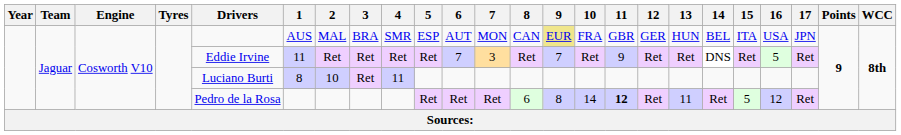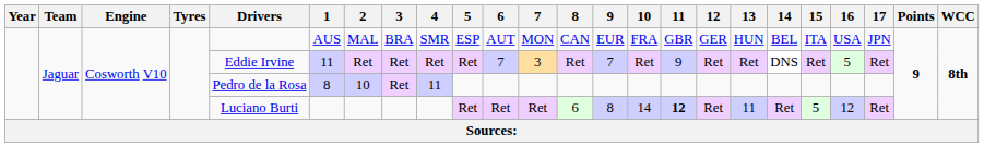row 2 | 9: khaki background -> no background
row 4 | Drivers: Luciano Burti -> Pedro de la Rosa
row 5 | Drivers: Pedro de la Rosa -> Luciano Burti
